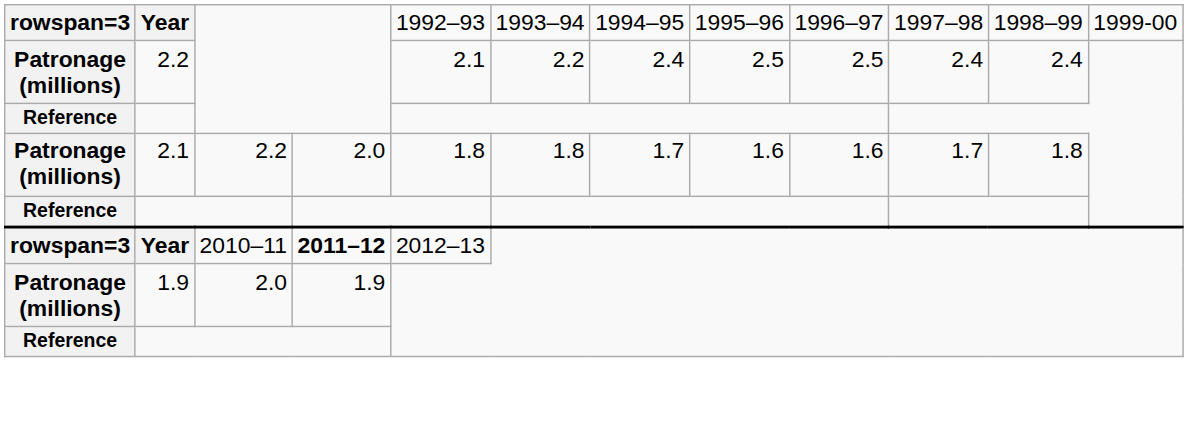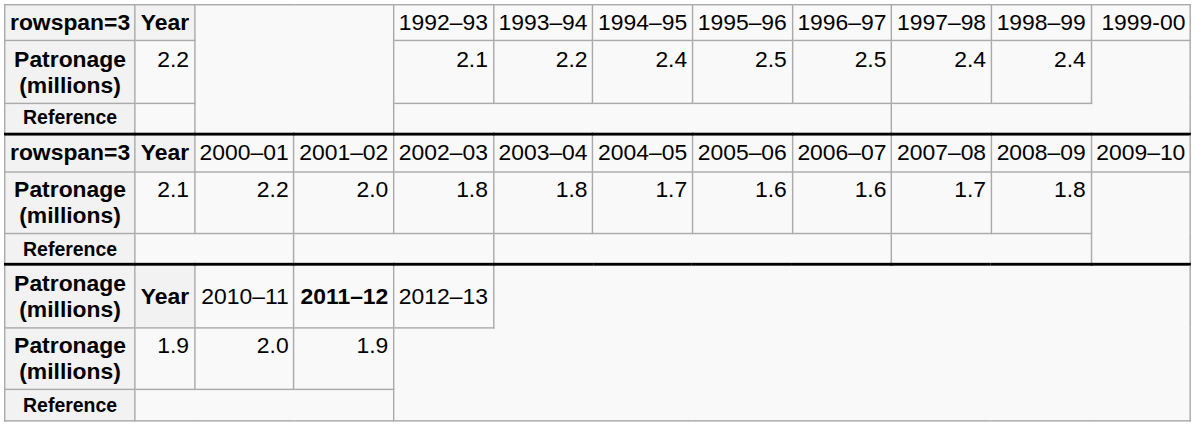+ row: rowspan=3 | Year | 2000–01 | 2001–02 | 2002–03 | 2003–04 | 2004–05 | 2005–06 | 2006–07 | 2007–08 | 2008–09 | 2009–10
Year / 2010–11 | column 1: rowspan=3 -> Patronage (millions)
